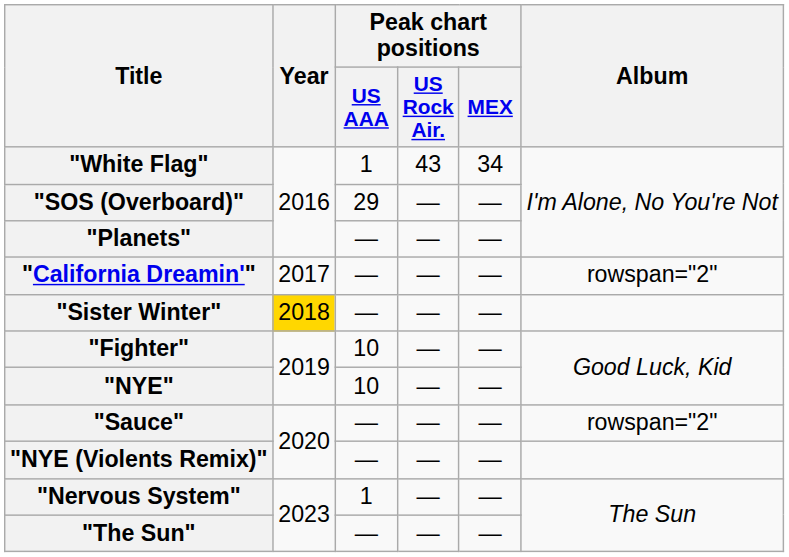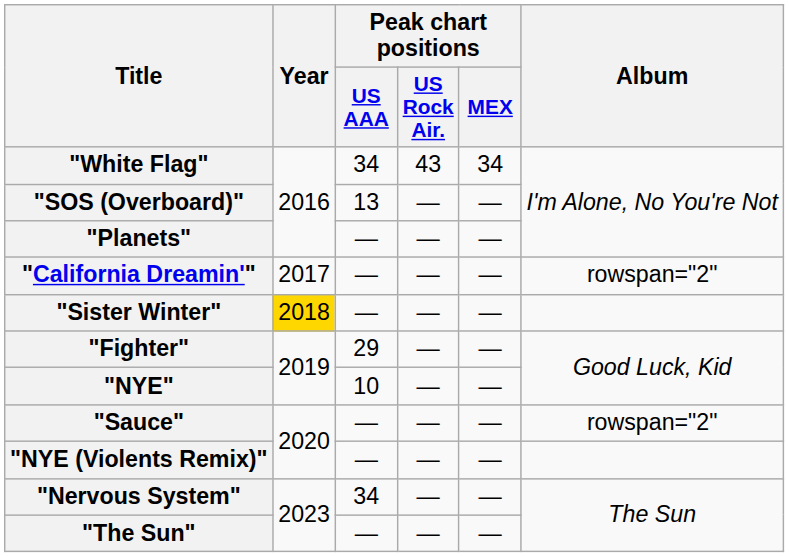"White Flag" | Peak chart positions / US AAA: 1 -> 34
"SOS (Overboard)" | Peak chart positions / US AAA: 29 -> 13
"Fighter" | Peak chart positions / US AAA: 10 -> 29
"Nervous System" | Peak chart positions / US AAA: 1 -> 34
